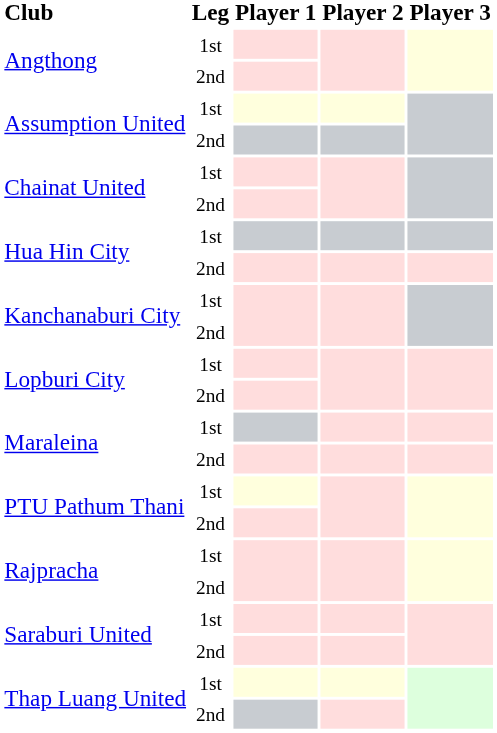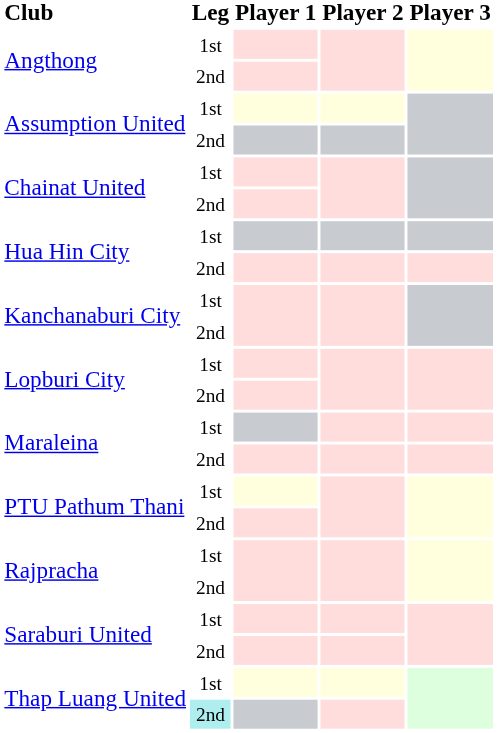Thap Luang United / 2nd | Leg: no background -> paleturquoise background
